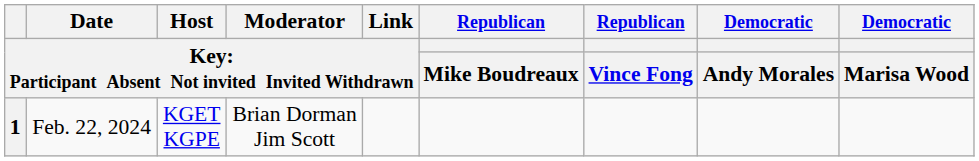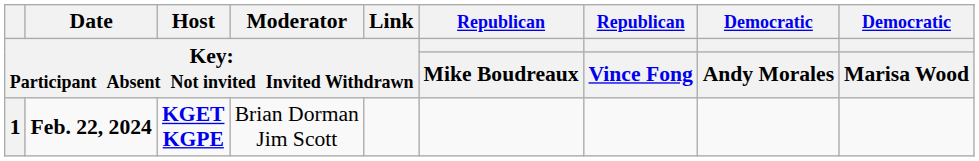1 | column 2: normal -> bold
1 | column 3: normal -> bold
